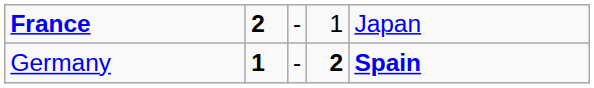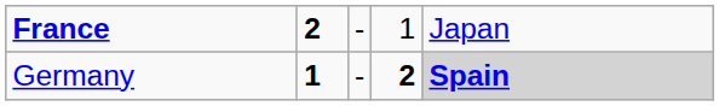Germany | column 5: no background -> lightgrey background
